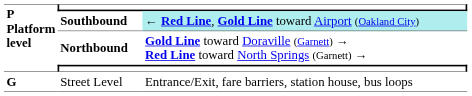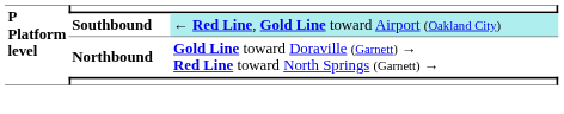- row: G | Street Level | Entrance/Exit, fare barriers, station house, bus loops
